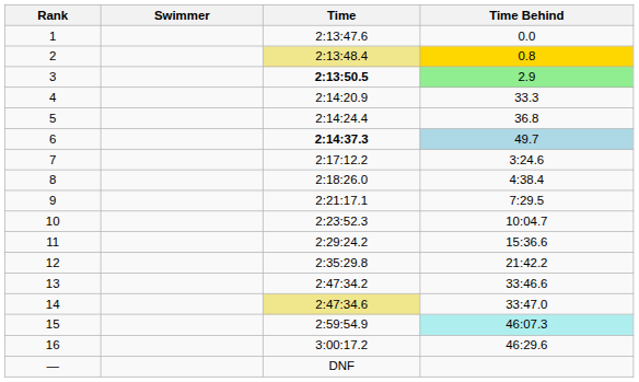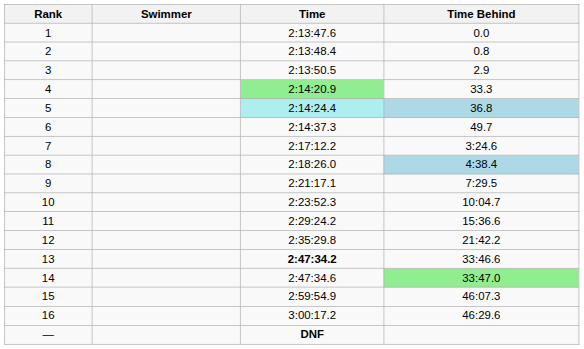2 | Time: khaki background -> no background
2 | Time Behind: gold background -> no background
3 | Time: bold -> normal
3 | Time Behind: lightgreen background -> no background
4 | Time: no background -> lightgreen background
5 | Time: no background -> paleturquoise background
5 | Time Behind: no background -> lightblue background
6 | Time: bold -> normal
6 | Time Behind: lightblue background -> no background
8 | Time Behind: no background -> lightblue background
13 | Time: normal -> bold
14 | Time: khaki background -> no background
14 | Time Behind: no background -> lightgreen background
15 | Time Behind: paleturquoise background -> no background
— | Time: normal -> bold
